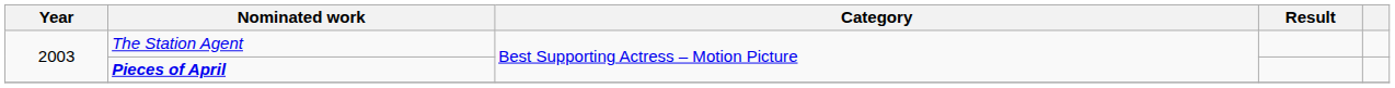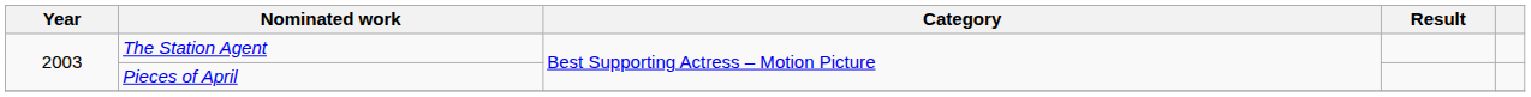Pieces of April | Nominated work: bold -> normal
